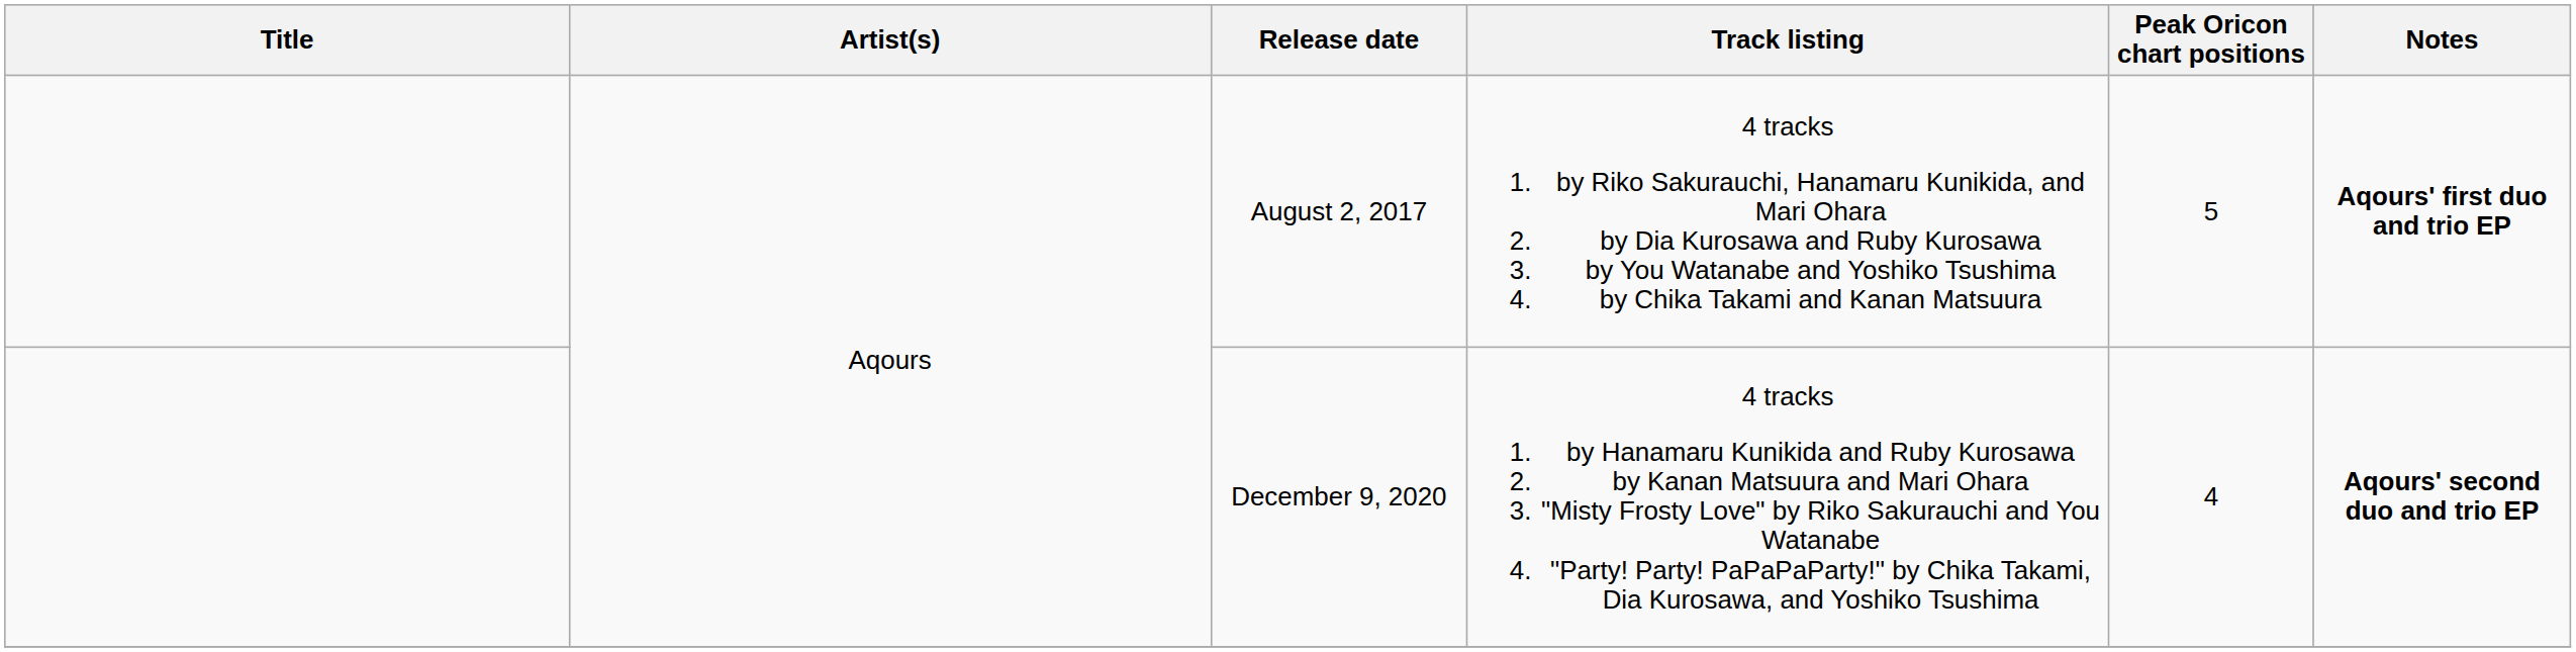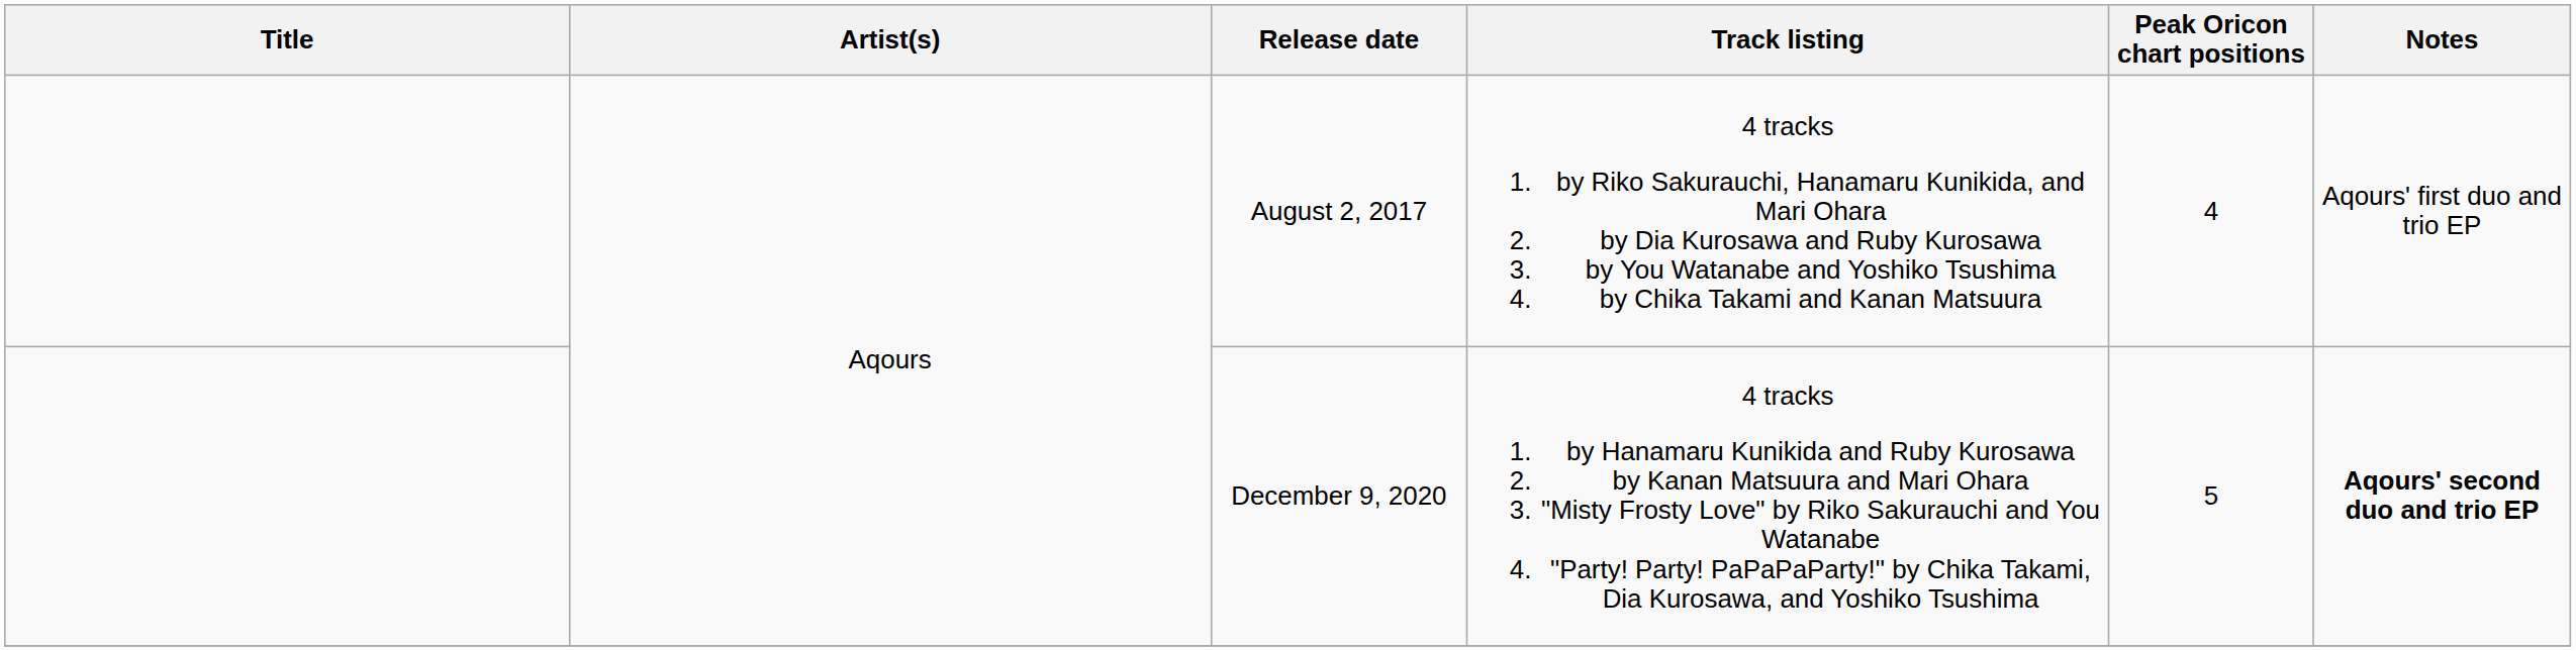August 2, 2017 | Peak Oricon chart positions: 5 -> 4
August 2, 2017 | Notes: bold -> normal
December 9, 2020 | Peak Oricon chart positions: 4 -> 5
